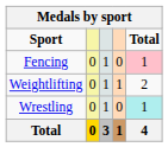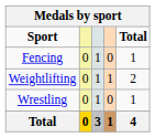Fencing | Total: pink background -> no background
Wrestling | Total: paleturquoise background -> no background
